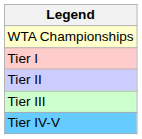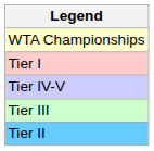row 4 | column 1: Tier II -> Tier IV-V
row 6 | column 1: Tier IV-V -> Tier II
